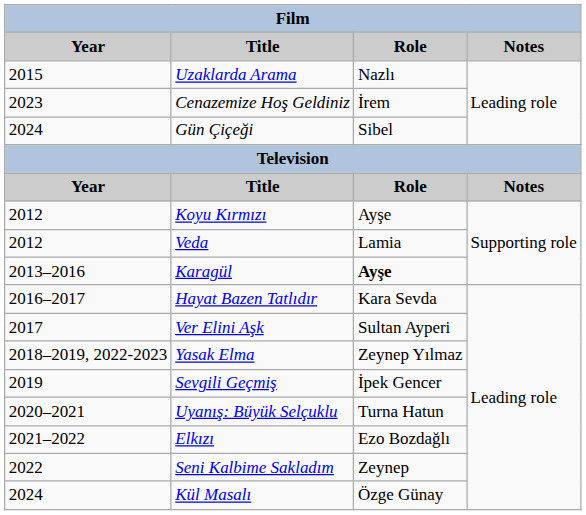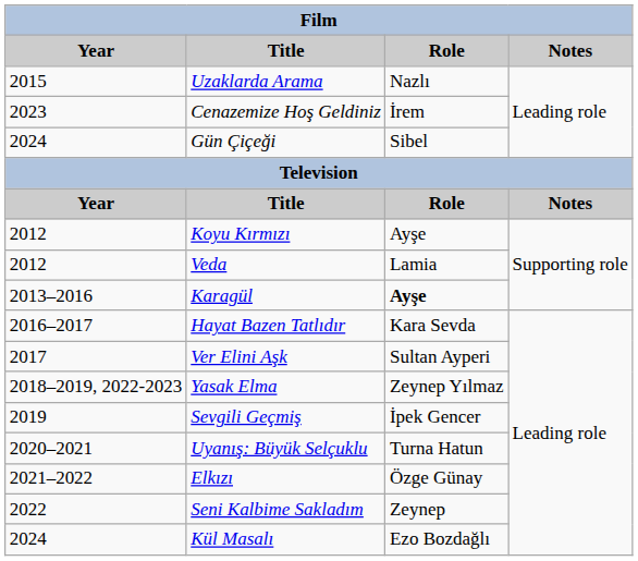Elkızı | Role: Ezo Bozdağlı -> Özge Günay
Kül Masalı | Role: Özge Günay -> Ezo Bozdağlı
